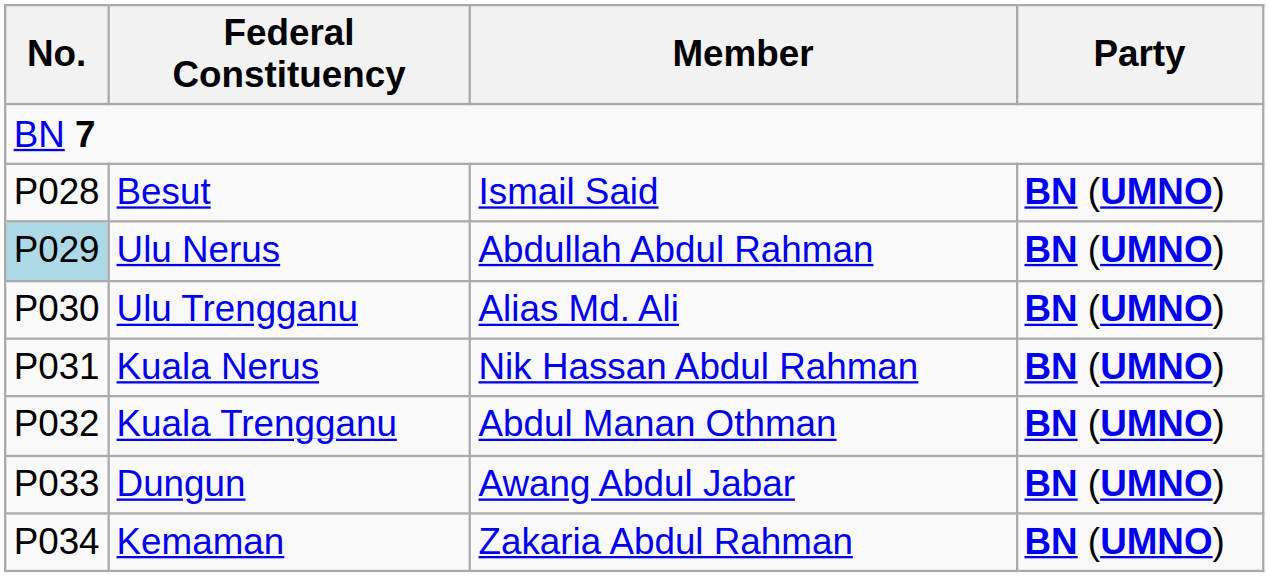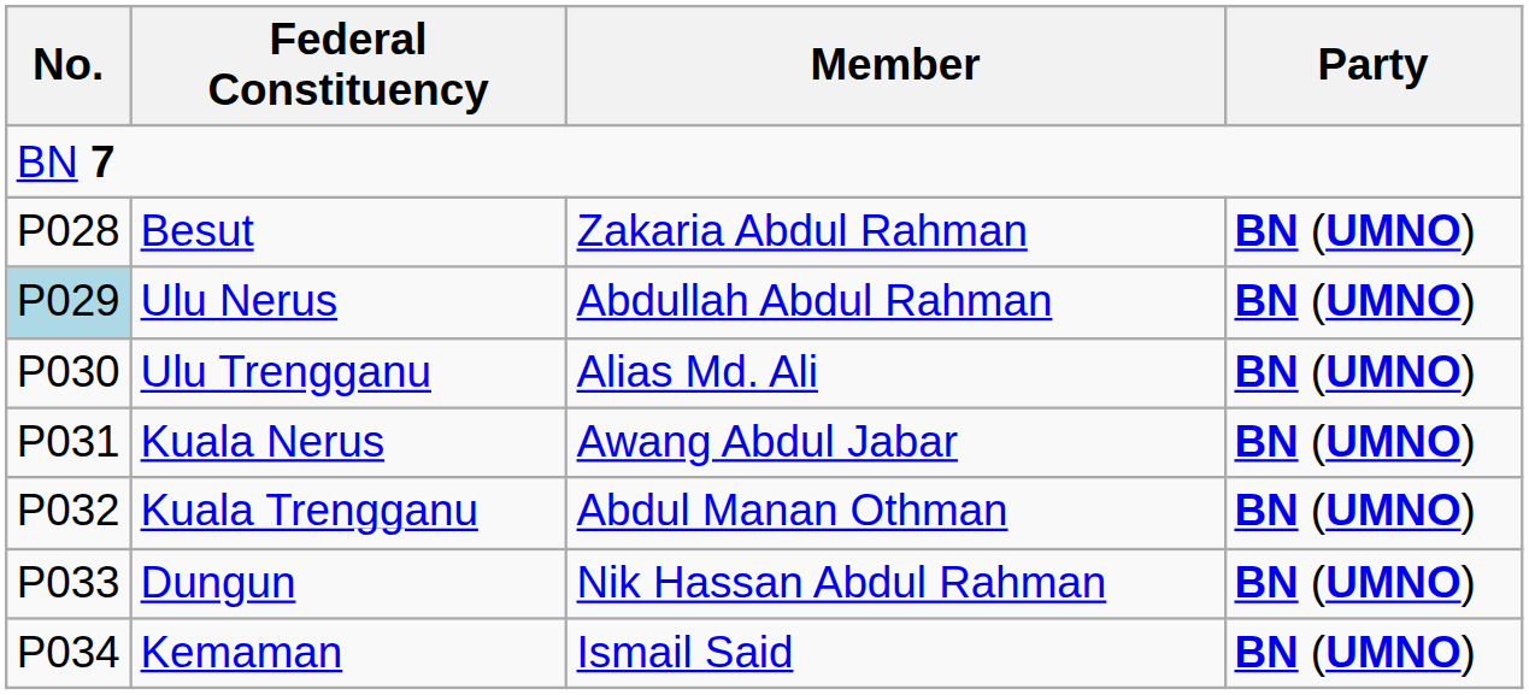Besut | Member: Ismail Said -> Zakaria Abdul Rahman
Kuala Nerus | Member: Nik Hassan Abdul Rahman -> Awang Abdul Jabar
Dungun | Member: Awang Abdul Jabar -> Nik Hassan Abdul Rahman
Kemaman | Member: Zakaria Abdul Rahman -> Ismail Said
